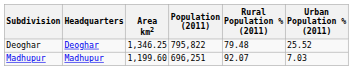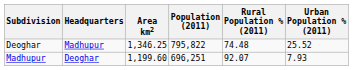row 2 | Headquarters: Deoghar -> Madhupur
row 2 | Rural Population % (2011): 79.48 -> 74.48
row 3 | Headquarters: Madhupur -> Deoghar
row 3 | Urban Population % (2011): 7.03 -> 7.93
